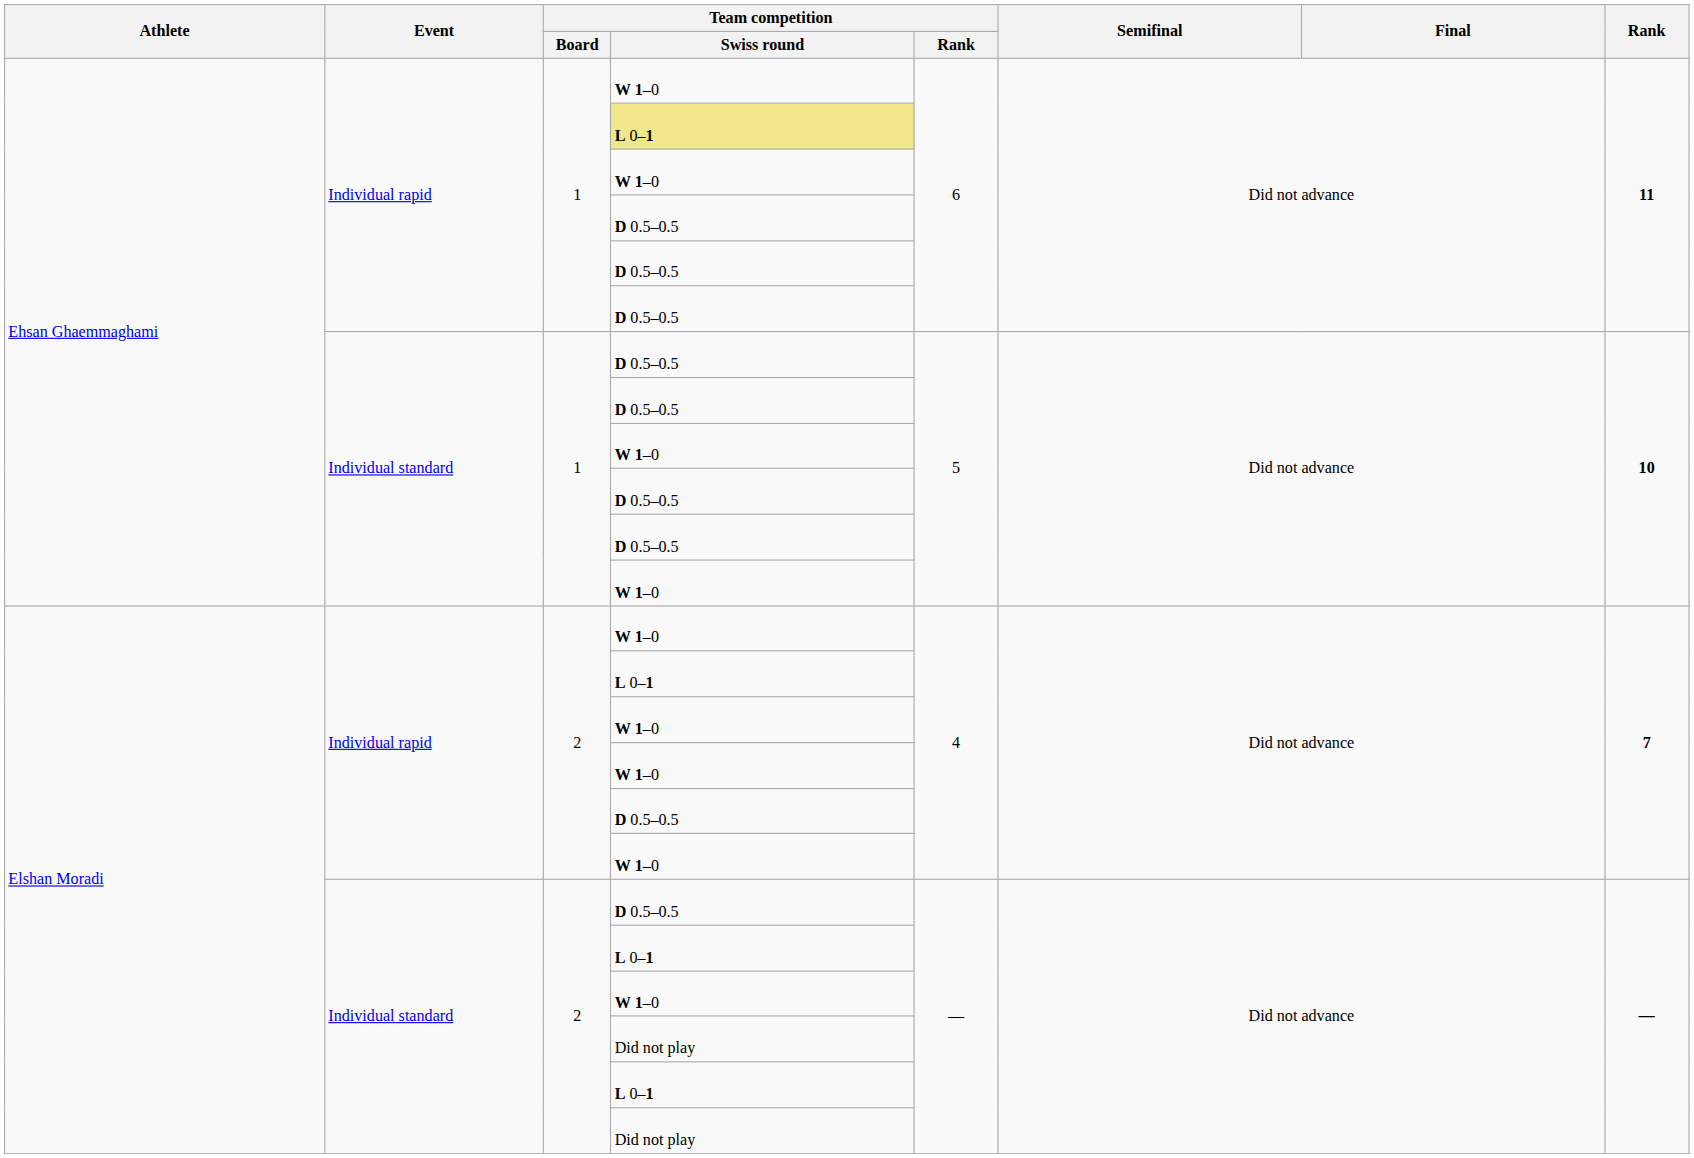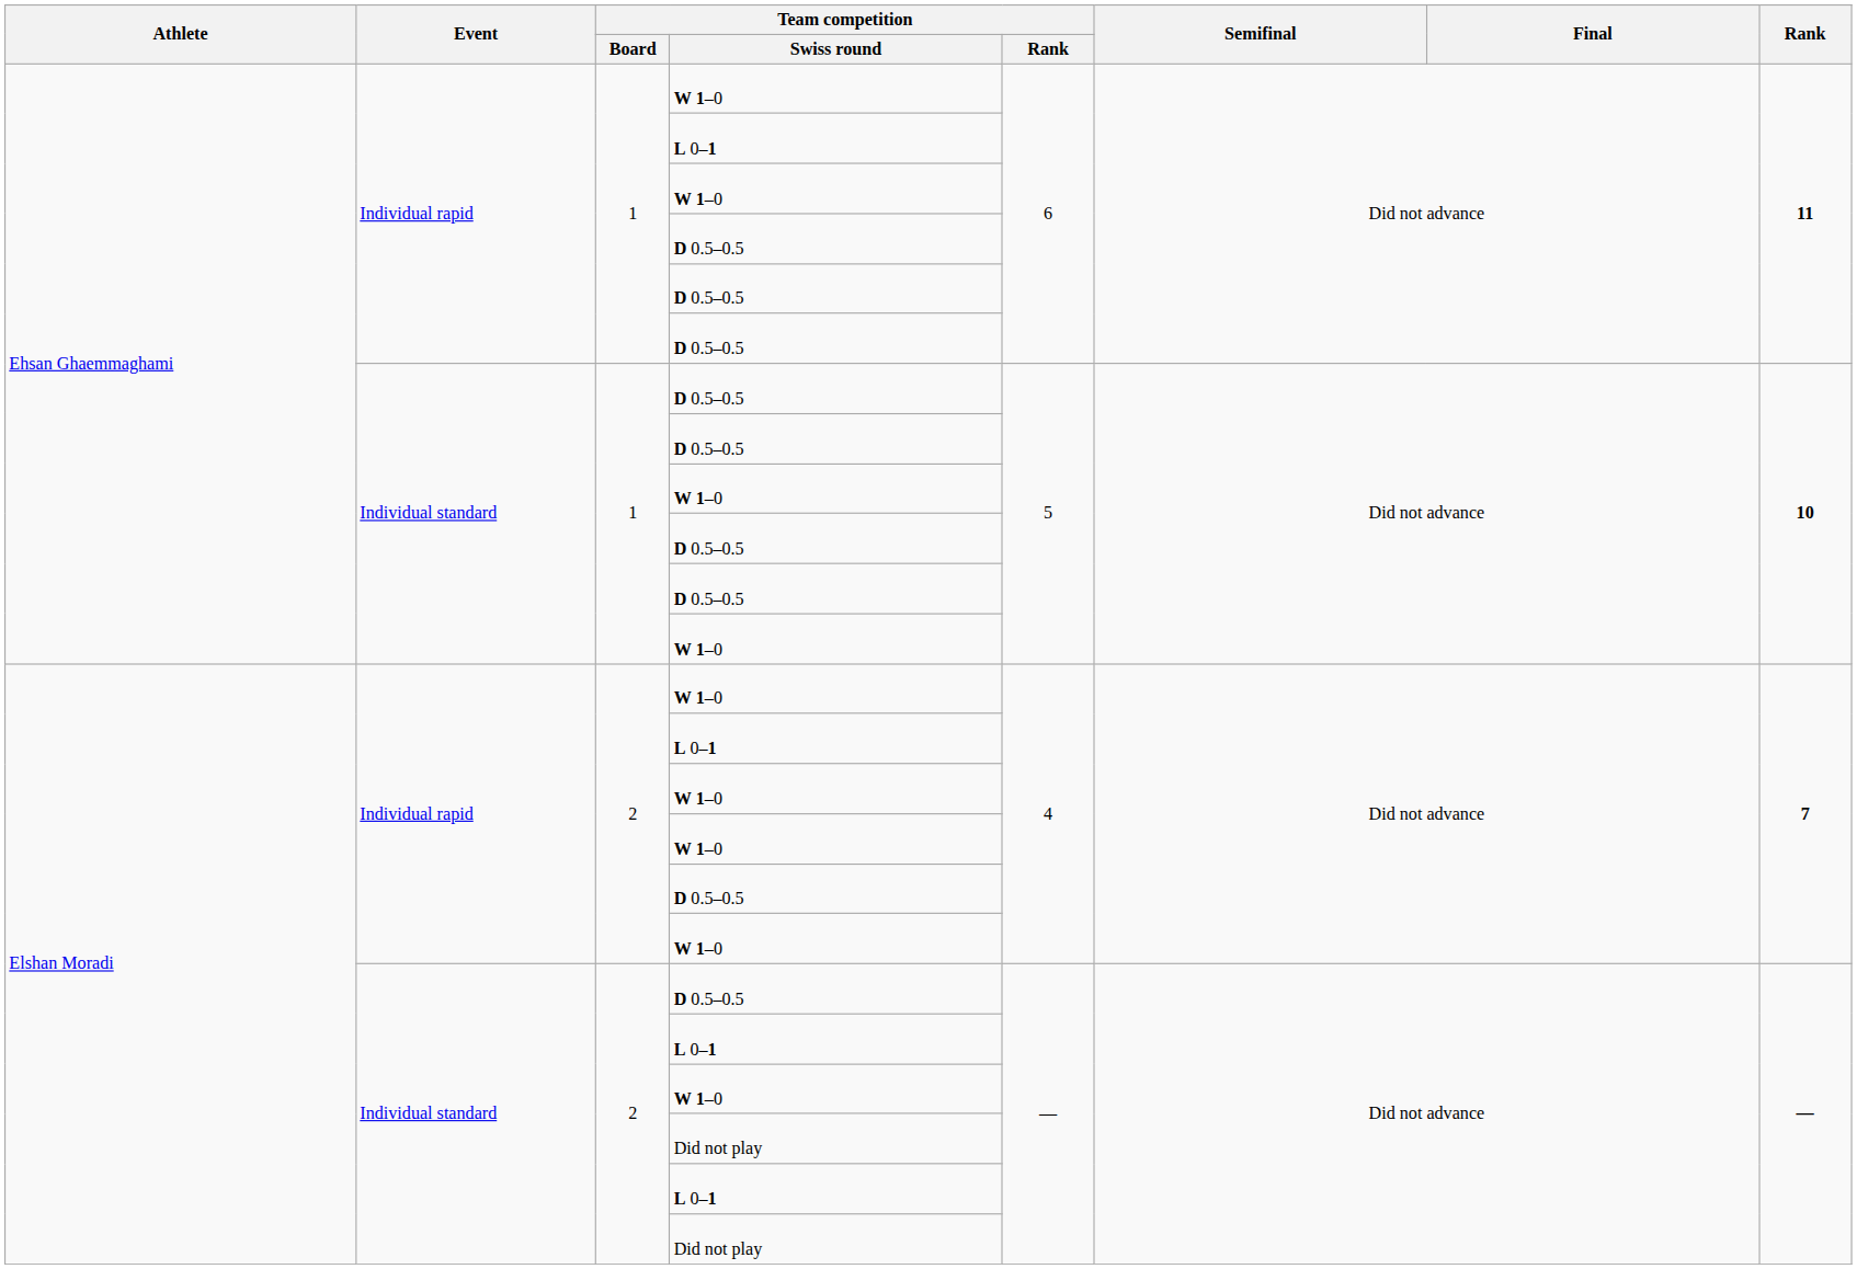Ehsan Ghaemmaghami / L 0–1 | Team competition / Swiss round: khaki background -> no background
